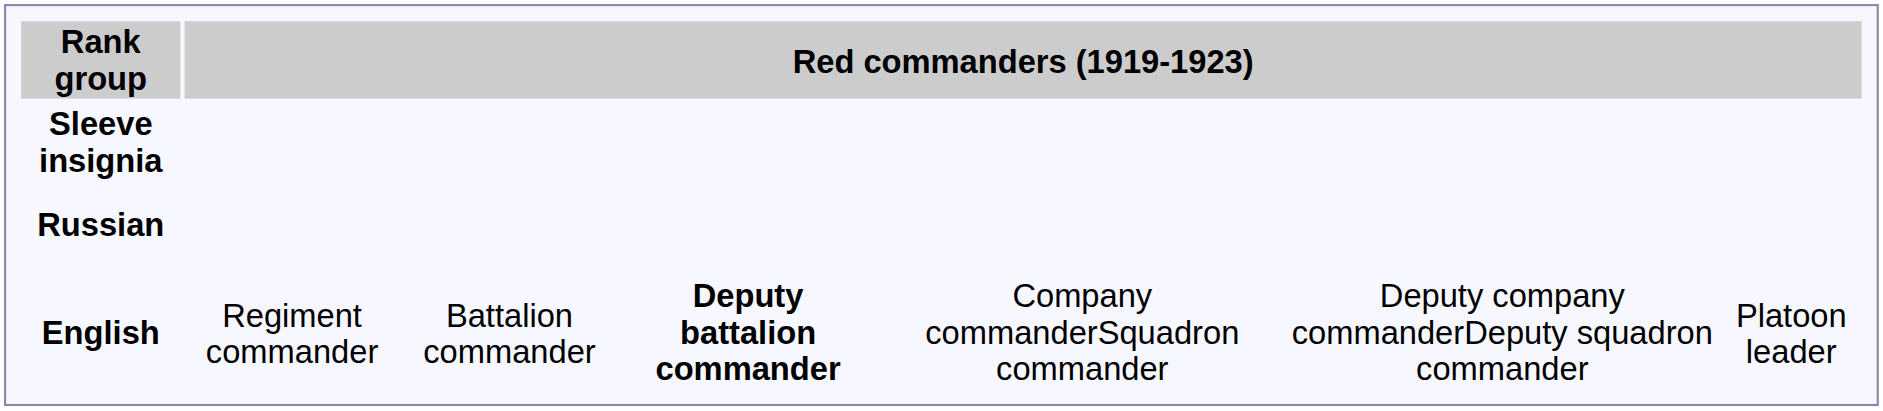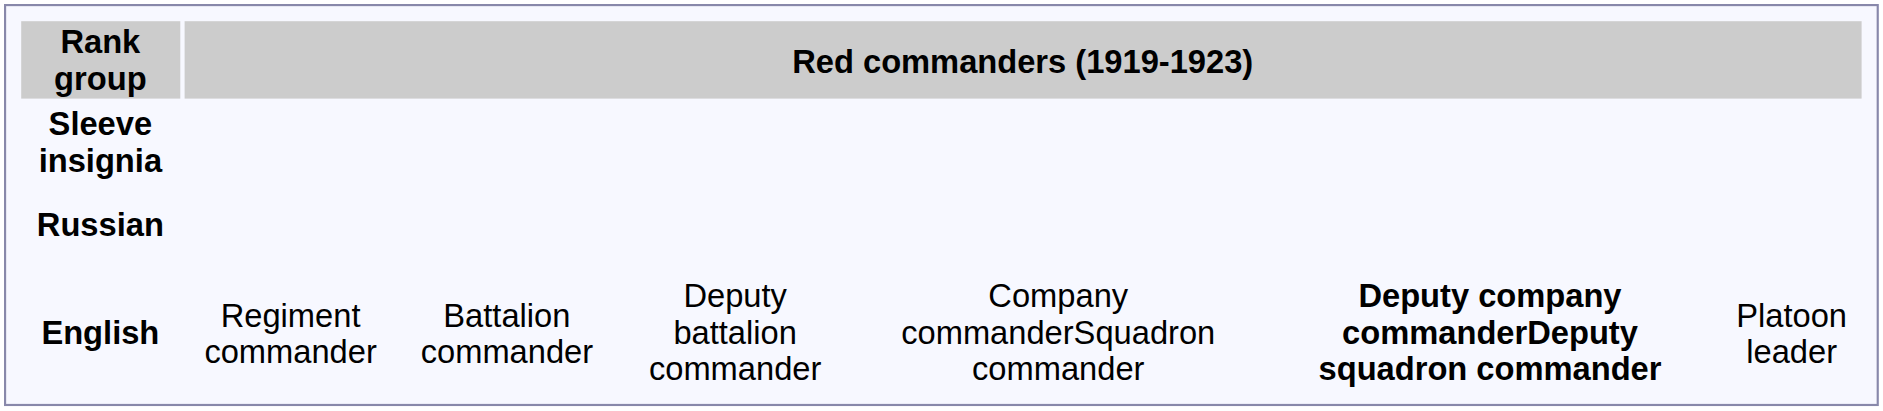English | column 4: bold -> normal
English | column 6: normal -> bold
